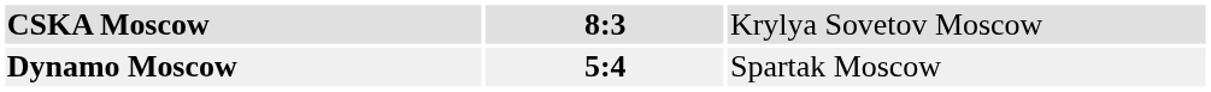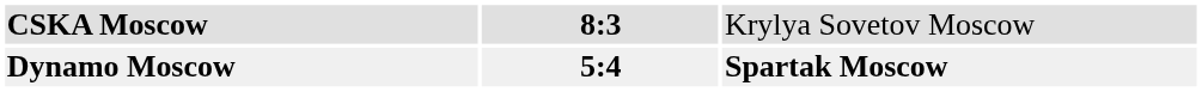Dynamo Moscow | column 3: normal -> bold
